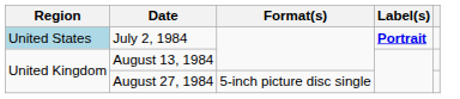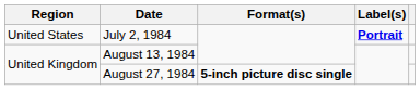July 2, 1984 | Region: lightblue background -> no background
August 27, 1984 | Format(s): normal -> bold
